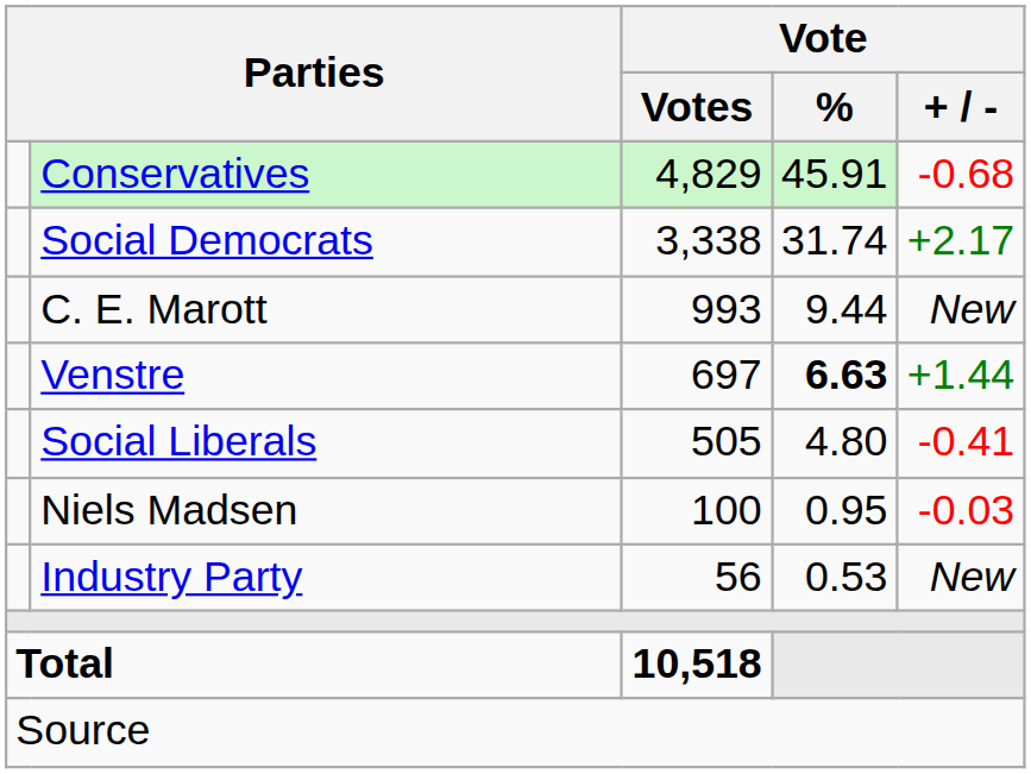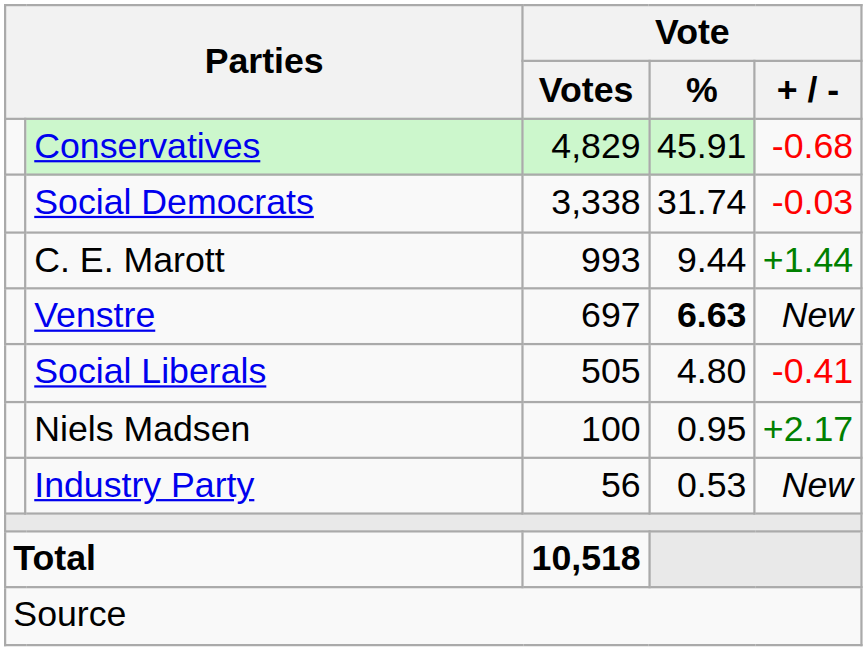Social Democrats | Vote / + / -: +2.17 -> -0.03
C. E. Marott | Vote / + / -: New -> +1.44
Venstre | Vote / + / -: +1.44 -> New
Niels Madsen | Vote / + / -: -0.03 -> +2.17
